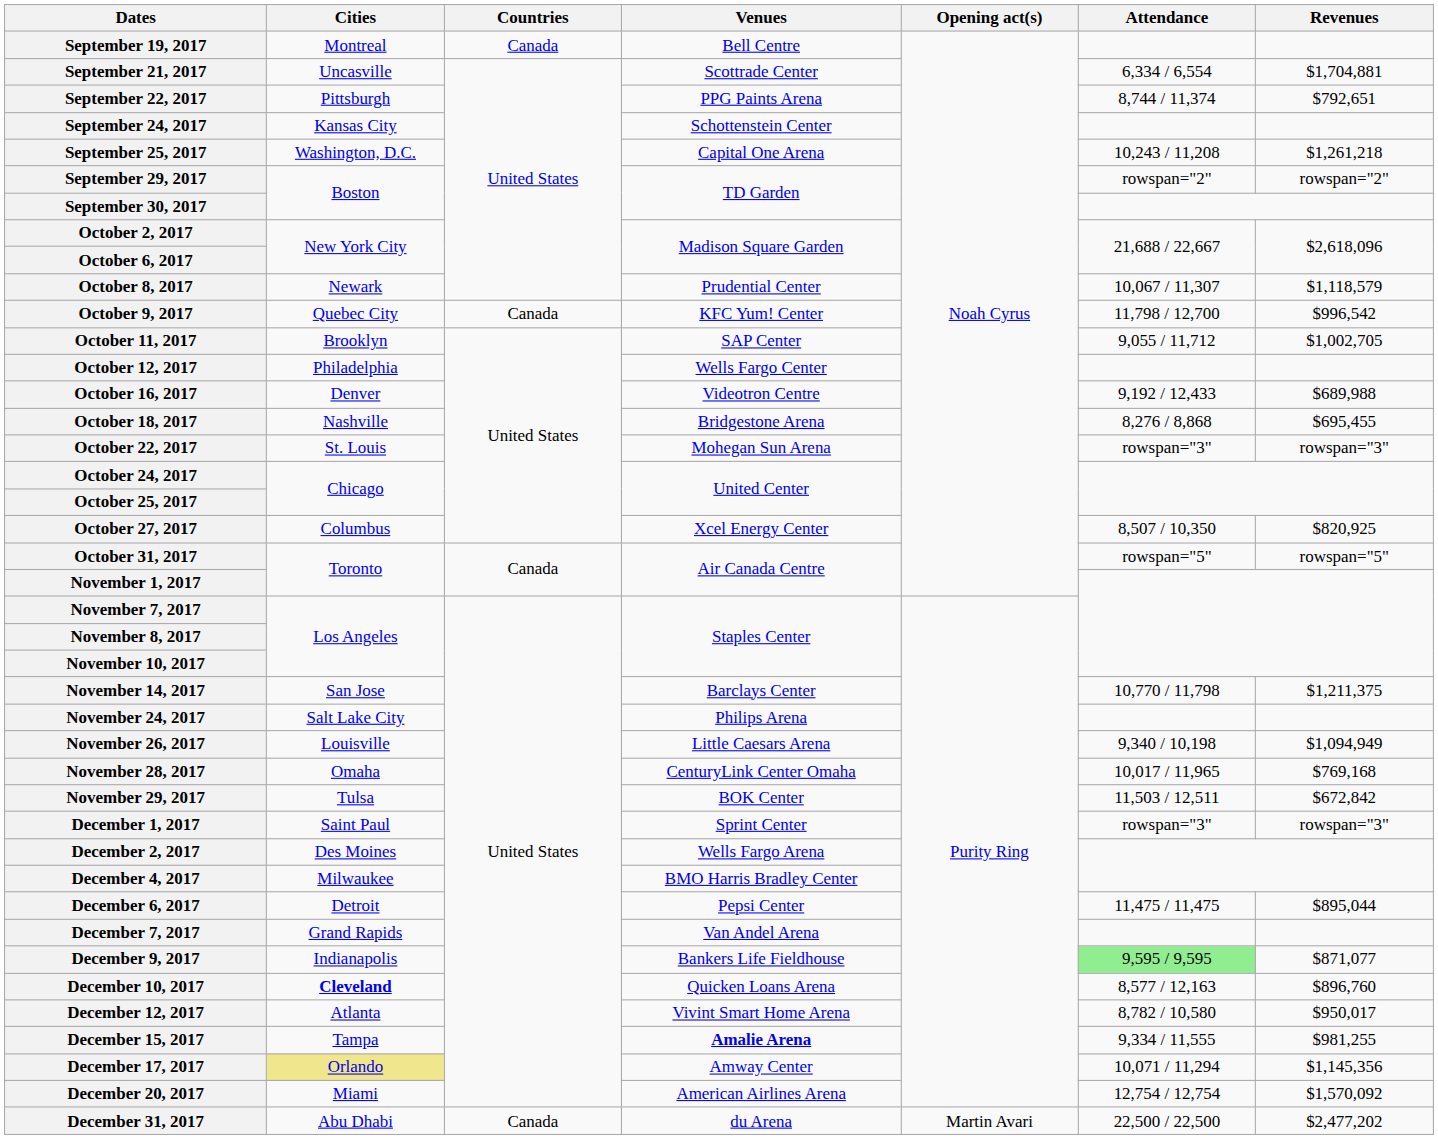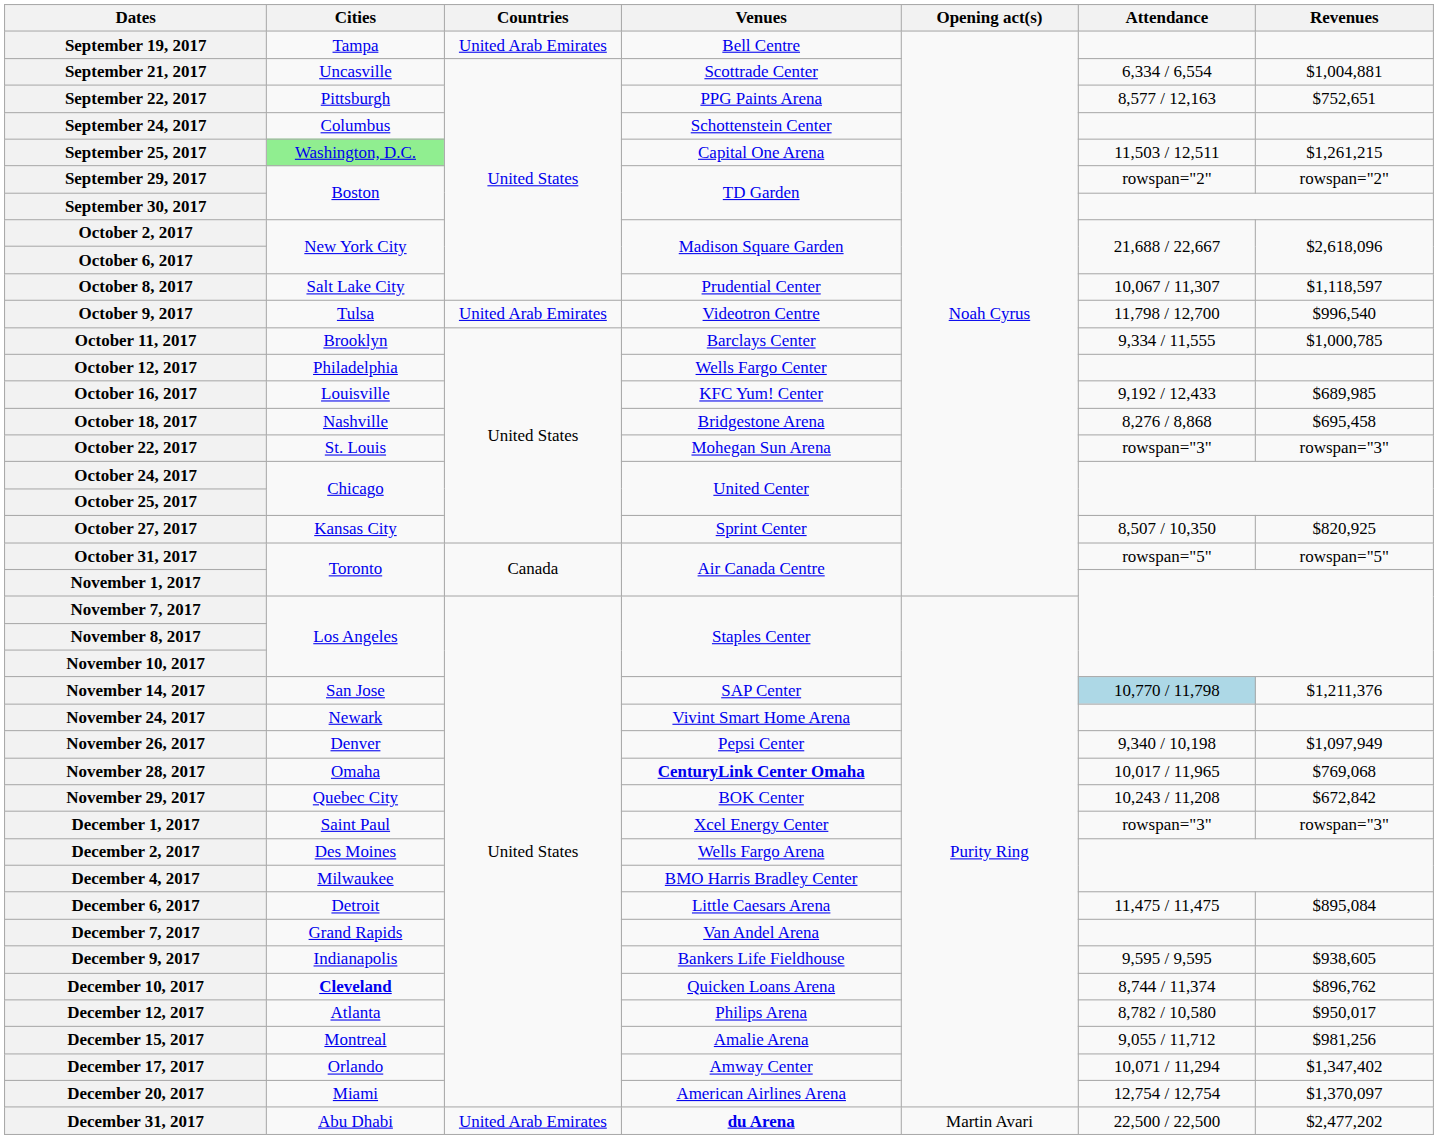September 19, 2017 | Cities: Montreal -> Tampa
September 19, 2017 | Countries: Canada -> United Arab Emirates
September 21, 2017 | Revenues: $1,704,881 -> $1,004,881
September 22, 2017 | Attendance: 8,744 / 11,374 -> 8,577 / 12,163
September 22, 2017 | Revenues: $792,651 -> $752,651
September 24, 2017 | Cities: Kansas City -> Columbus
September 25, 2017 | Cities: no background -> lightgreen background
September 25, 2017 | Attendance: 10,243 / 11,208 -> 11,503 / 12,511
September 25, 2017 | Revenues: $1,261,218 -> $1,261,215
October 8, 2017 | Cities: Newark -> Salt Lake City
October 8, 2017 | Revenues: $1,118,579 -> $1,118,597
October 9, 2017 | Cities: Quebec City -> Tulsa
October 9, 2017 | Countries: Canada -> United Arab Emirates
October 9, 2017 | Venues: KFC Yum! Center -> Videotron Centre
October 9, 2017 | Revenues: $996,542 -> $996,540
October 11, 2017 | Venues: SAP Center -> Barclays Center
October 11, 2017 | Attendance: 9,055 / 11,712 -> 9,334 / 11,555
October 11, 2017 | Revenues: $1,002,705 -> $1,000,785
October 16, 2017 | Cities: Denver -> Louisville
October 16, 2017 | Venues: Videotron Centre -> KFC Yum! Center
October 16, 2017 | Revenues: $689,988 -> $689,985
October 18, 2017 | Revenues: $695,455 -> $695,458
October 27, 2017 | Cities: Columbus -> Kansas City
October 27, 2017 | Venues: Xcel Energy Center -> Sprint Center
November 14, 2017 | Venues: Barclays Center -> SAP Center
November 14, 2017 | Attendance: no background -> lightblue background
November 14, 2017 | Revenues: $1,211,375 -> $1,211,376
November 24, 2017 | Cities: Salt Lake City -> Newark
November 24, 2017 | Venues: Philips Arena -> Vivint Smart Home Arena
November 26, 2017 | Cities: Louisville -> Denver
November 26, 2017 | Venues: Little Caesars Arena -> Pepsi Center
November 26, 2017 | Revenues: $1,094,949 -> $1,097,949
November 28, 2017 | Venues: normal -> bold
November 28, 2017 | Revenues: $769,168 -> $769,068
November 29, 2017 | Cities: Tulsa -> Quebec City
November 29, 2017 | Attendance: 11,503 / 12,511 -> 10,243 / 11,208
December 1, 2017 | Venues: Sprint Center -> Xcel Energy Center
December 6, 2017 | Venues: Pepsi Center -> Little Caesars Arena
December 6, 2017 | Revenues: $895,044 -> $895,084
December 9, 2017 | Attendance: lightgreen background -> no background
December 9, 2017 | Revenues: $871,077 -> $938,605
December 10, 2017 | Attendance: 8,577 / 12,163 -> 8,744 / 11,374
December 10, 2017 | Revenues: $896,760 -> $896,762
December 12, 2017 | Venues: Vivint Smart Home Arena -> Philips Arena
December 15, 2017 | Cities: Tampa -> Montreal
December 15, 2017 | Venues: bold -> normal
December 15, 2017 | Attendance: 9,334 / 11,555 -> 9,055 / 11,712
December 15, 2017 | Revenues: $981,255 -> $981,256
December 17, 2017 | Cities: khaki background -> no background
December 17, 2017 | Revenues: $1,145,356 -> $1,347,402
December 20, 2017 | Revenues: $1,570,092 -> $1,370,097
December 31, 2017 | Countries: Canada -> United Arab Emirates
December 31, 2017 | Venues: normal -> bold
